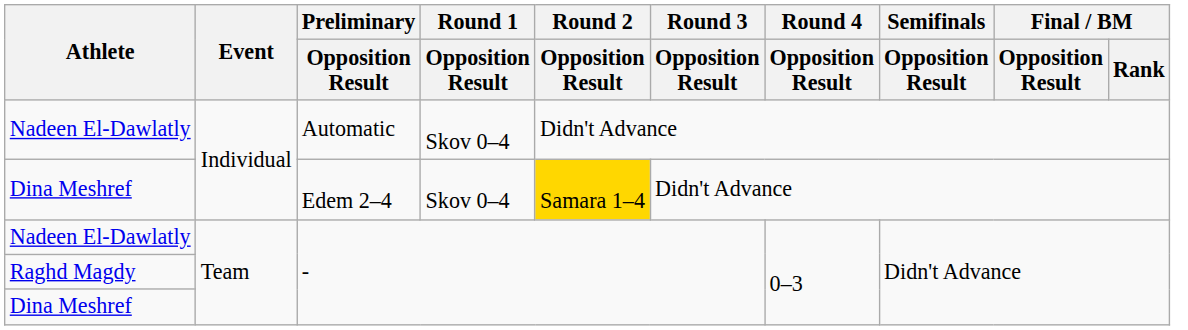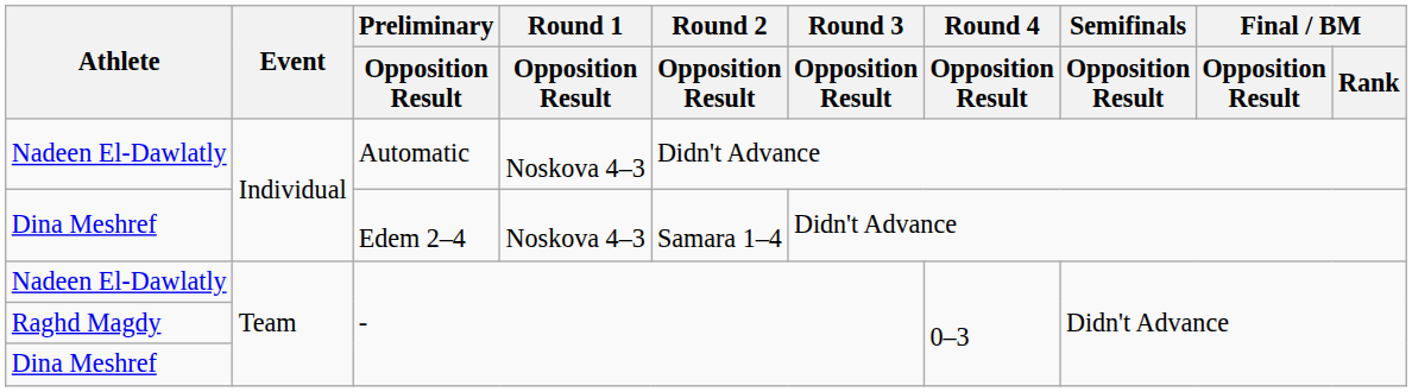Nadeen El-Dawlatly / Automatic | Round 1 / Opposition Result: Skov 0–4 -> Noskova 4–3
Dina Meshref / Edem 2–4 | Round 1 / Opposition Result: Skov 0–4 -> Noskova 4–3
Dina Meshref / Edem 2–4 | Round 2 / Opposition Result: gold background -> no background
